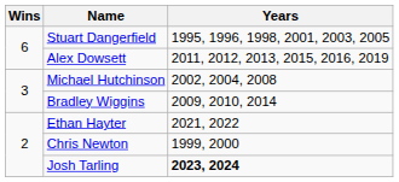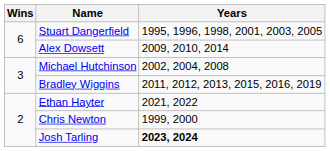Alex Dowsett | Years: 2011, 2012, 2013, 2015, 2016, 2019 -> 2009, 2010, 2014
Bradley Wiggins | Years: 2009, 2010, 2014 -> 2011, 2012, 2013, 2015, 2016, 2019
